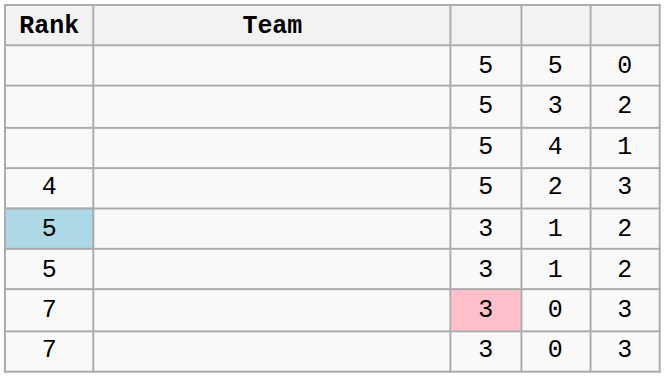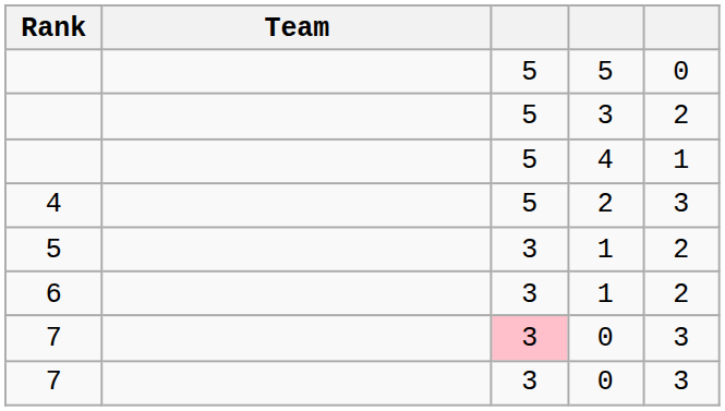row 6 | Rank: lightblue background -> no background
row 7 | Rank: 5 -> 6
